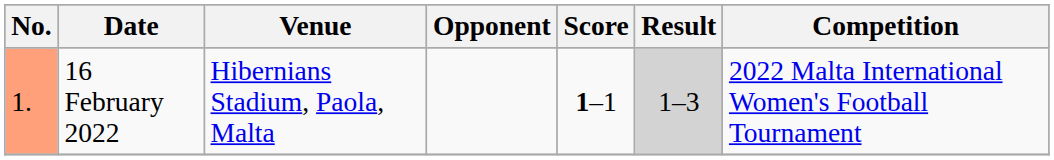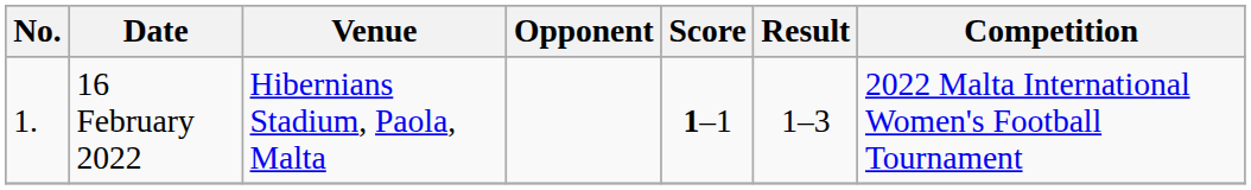16 February 2022 | No.: lightsalmon background -> no background
16 February 2022 | Result: lightgrey background -> no background
